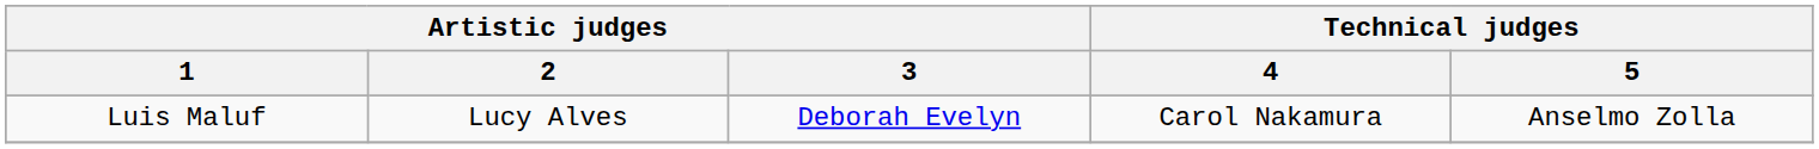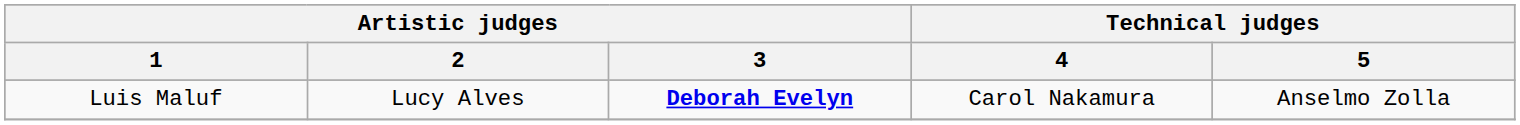Luis Maluf | Artistic judges / 3: normal -> bold
